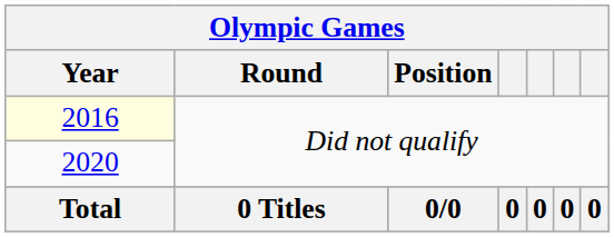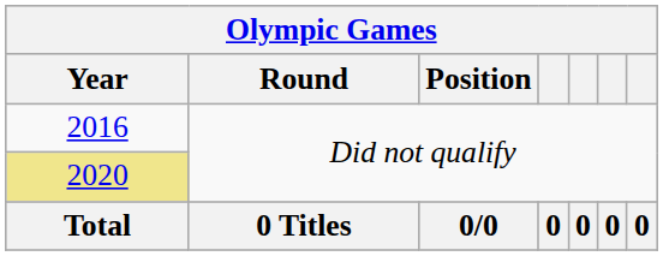2016 | Year: lightyellow background -> no background
2020 | Year: no background -> khaki background
